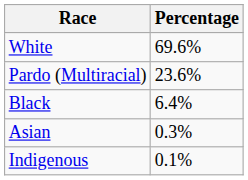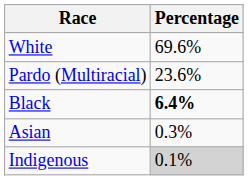Black | Percentage: normal -> bold
Indigenous | Percentage: no background -> lightgrey background
